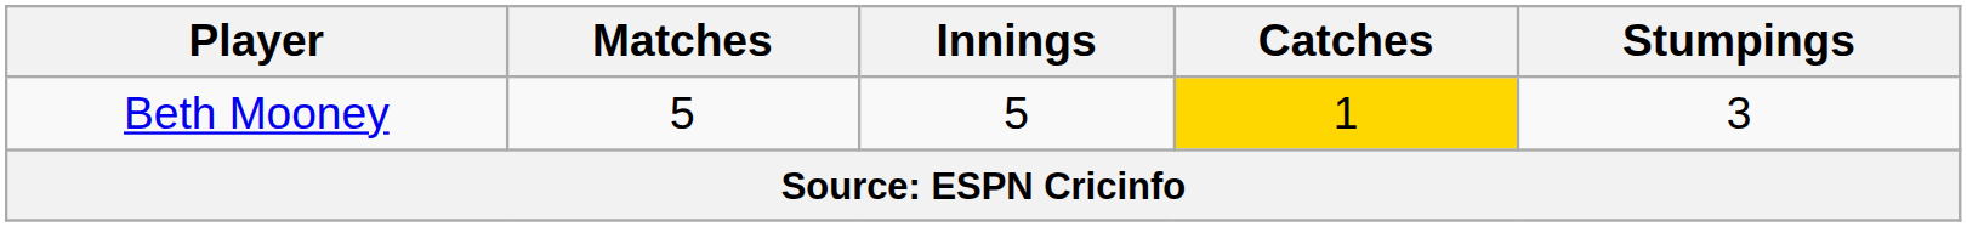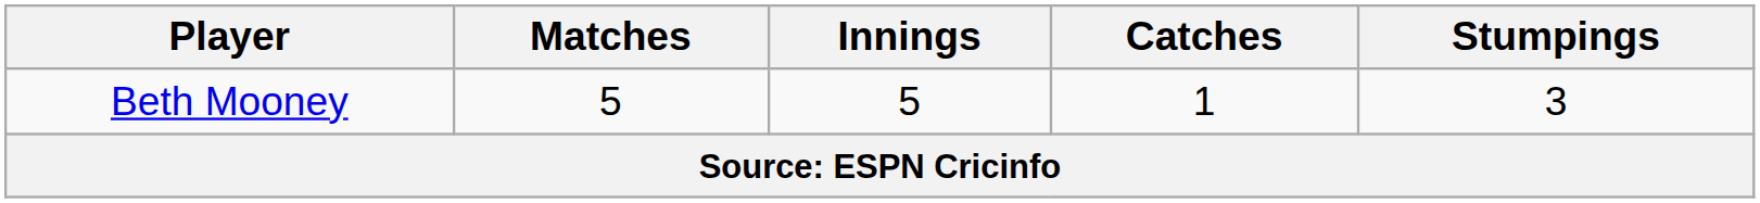Beth Mooney | Catches: gold background -> no background
